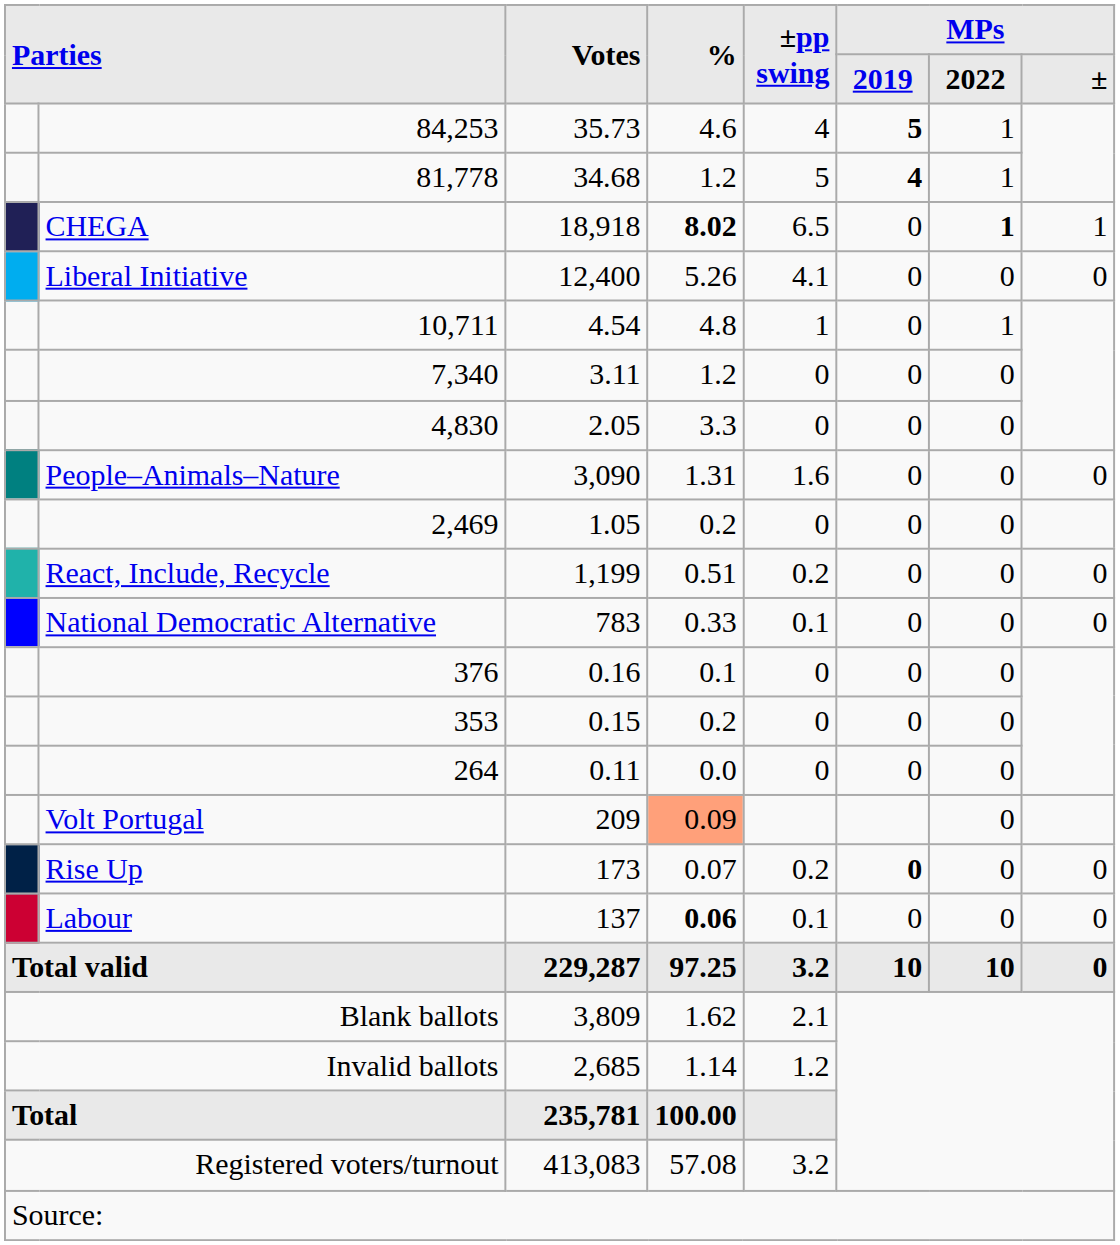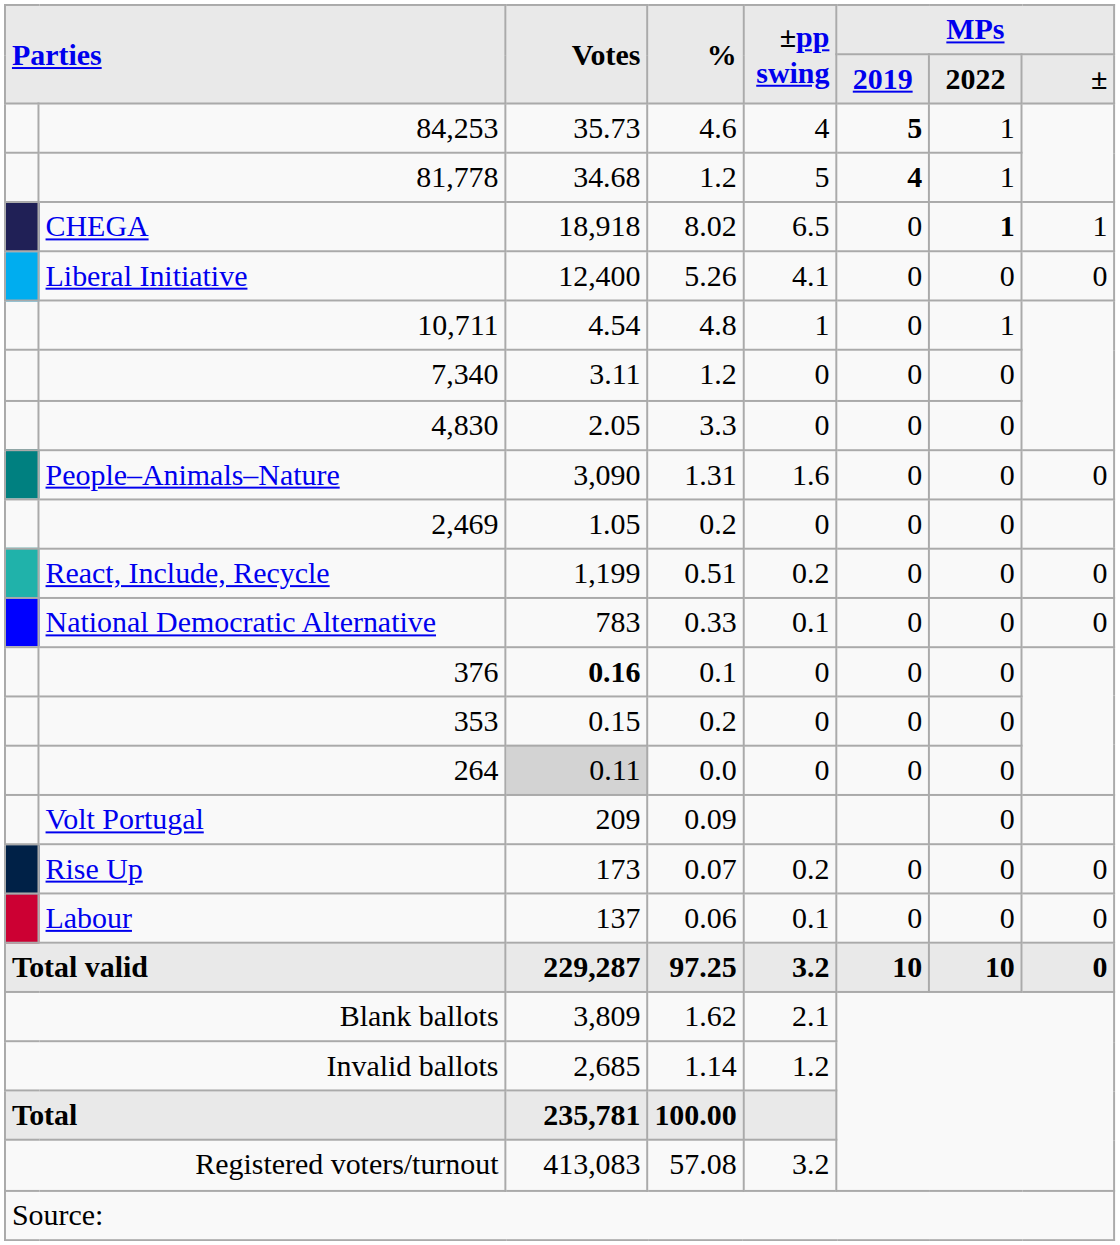CHEGA | %: bold -> normal
376 | Votes: normal -> bold
264 | Votes: no background -> lightgrey background
Volt Portugal | %: lightsalmon background -> no background
Rise Up | MPs / 2019: bold -> normal
Labour | %: bold -> normal
